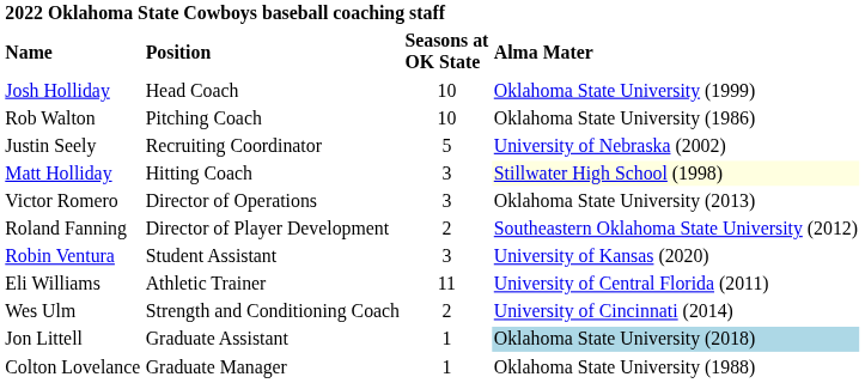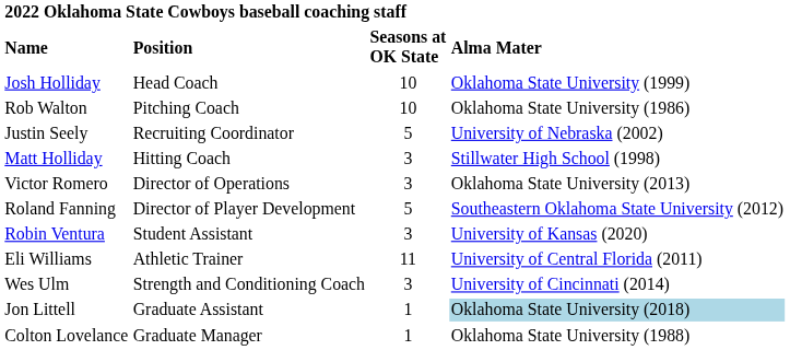Matt Holliday | Alma Mater: lightyellow background -> no background
Roland Fanning | Seasons at OK State: 2 -> 5
Wes Ulm | Seasons at OK State: 2 -> 3
